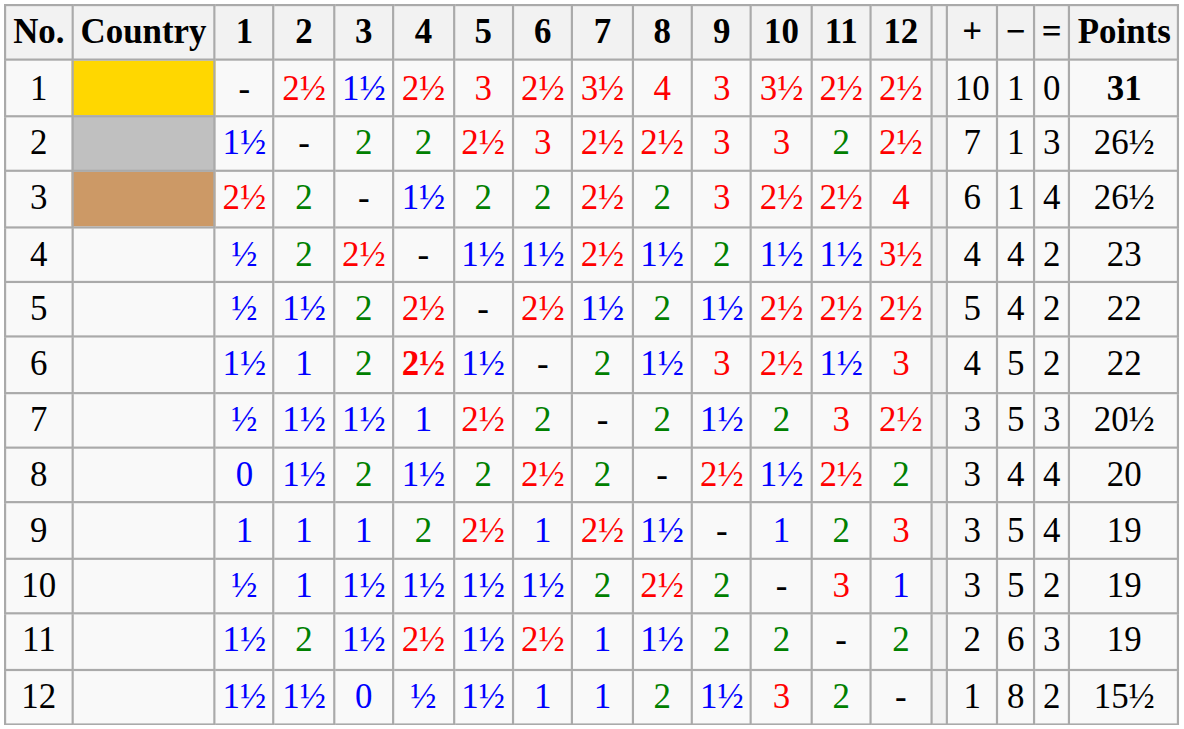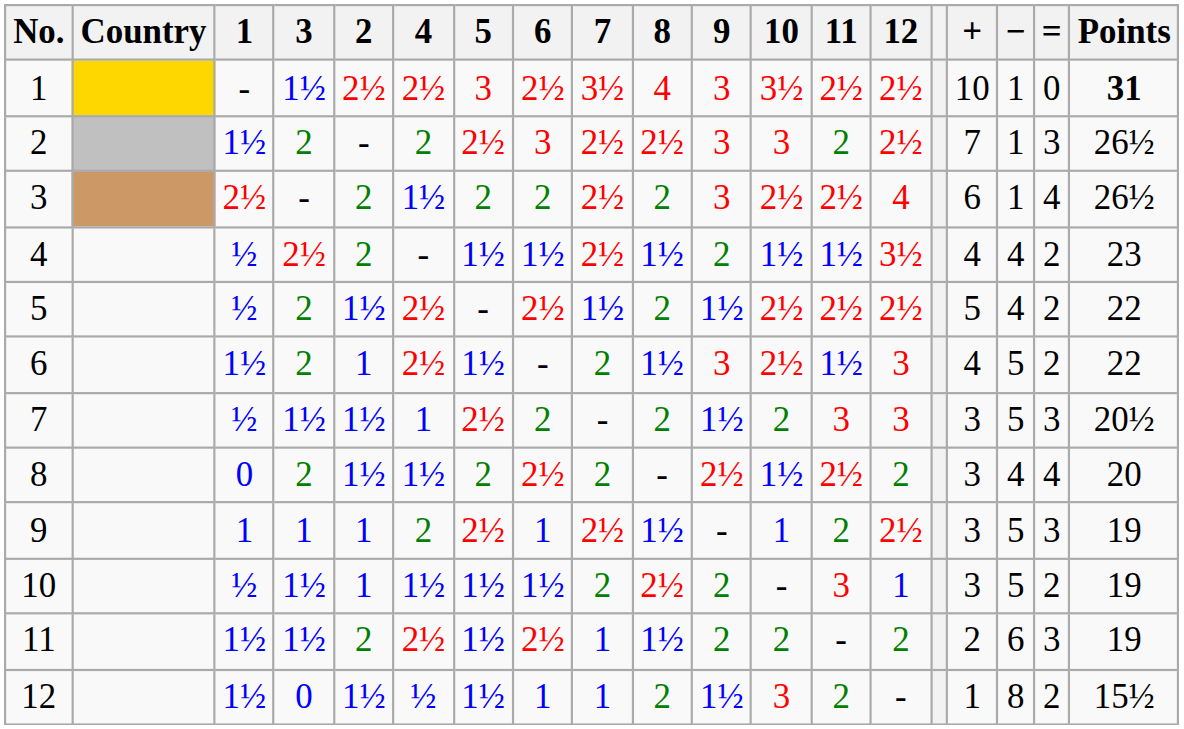columns swapped: 2 <-> 3
row 7 | 4: bold -> normal
row 8 | 12: 2½ -> 3
row 10 | 12: 3 -> 2½
row 10 | =: 4 -> 3
